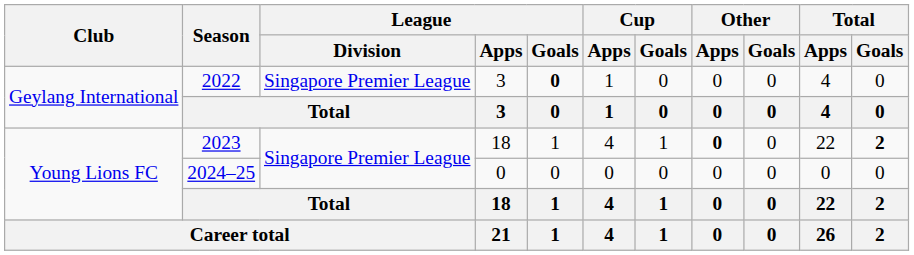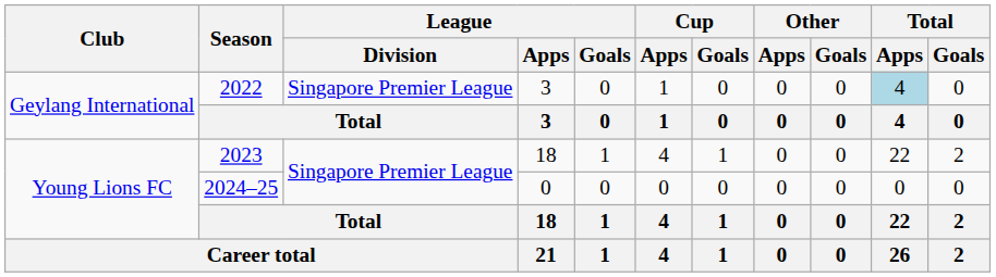2022 | League / Goals: bold -> normal
2022 | Total / Apps: no background -> lightblue background
2023 | Other / Apps: bold -> normal
2023 | Total / Goals: bold -> normal
